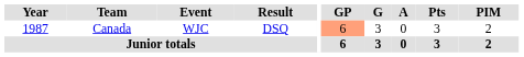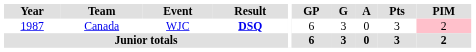Canada | Result: normal -> bold
Canada | GP: lightsalmon background -> no background
Canada | PIM: no background -> pink background
